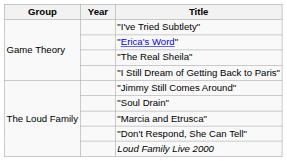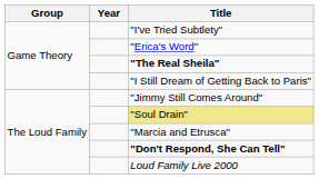"The Real Sheila" | Title: normal -> bold
"Soul Drain" | Title: no background -> khaki background
"Don't Respond, She Can Tell" | Title: normal -> bold
